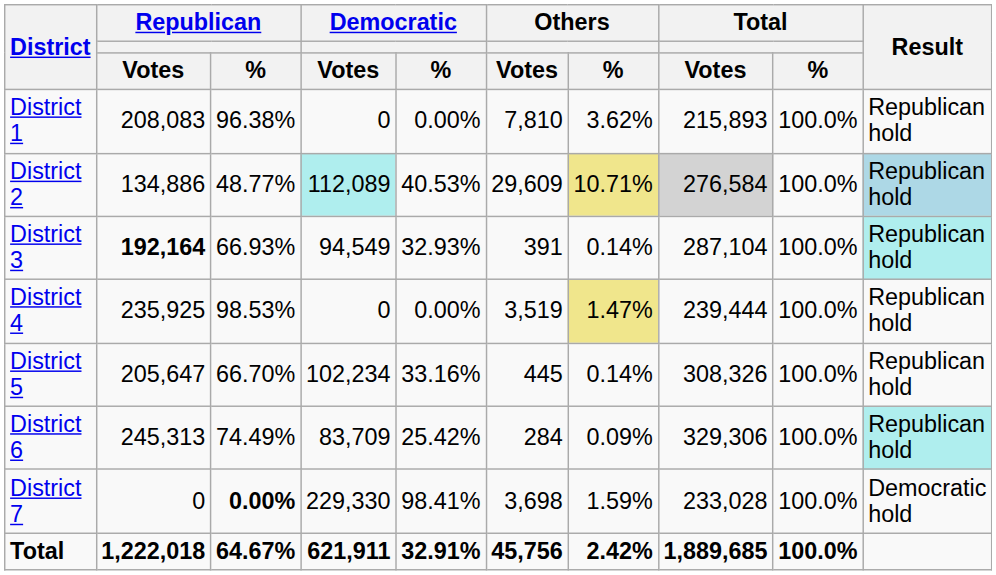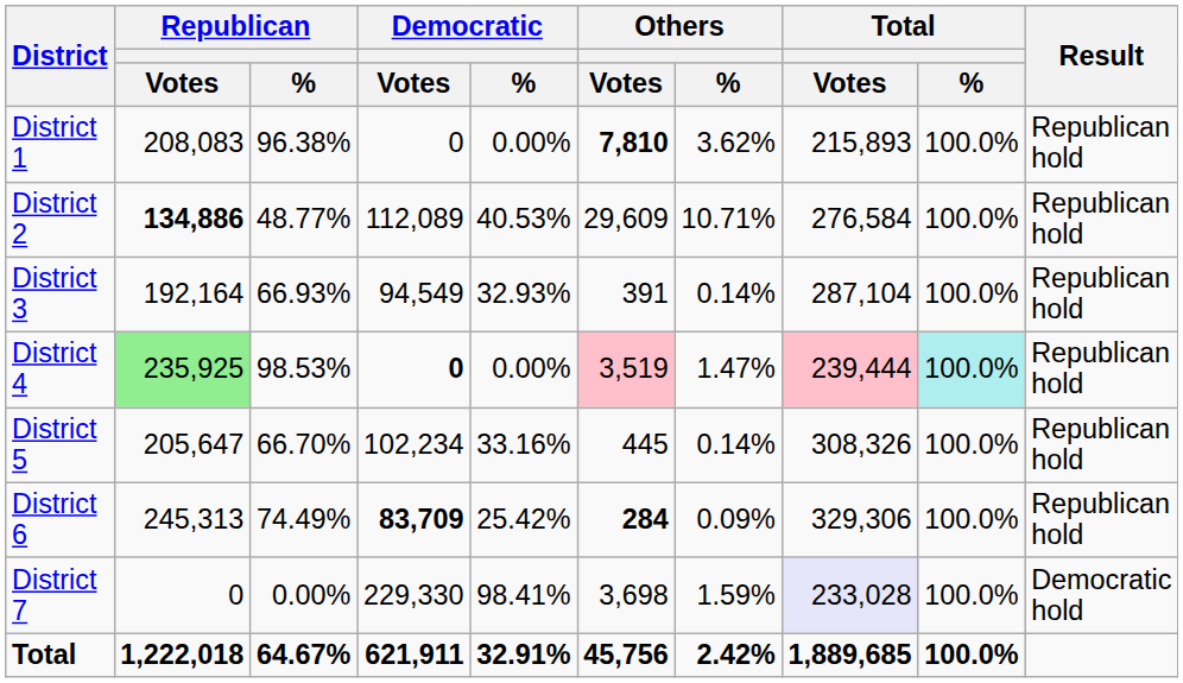District 1 | Others / Votes: normal -> bold
District 2 | Republican / Votes: normal -> bold
District 2 | Democratic / Votes: paleturquoise background -> no background
District 2 | Others / %: khaki background -> no background
District 2 | Total / Votes: lightgrey background -> no background
District 2 | Result: lightblue background -> no background
District 3 | Republican / Votes: bold -> normal
District 3 | Result: paleturquoise background -> no background
District 4 | Republican / Votes: no background -> lightgreen background
District 4 | Democratic / Votes: normal -> bold
District 4 | Others / Votes: no background -> pink background
District 4 | Others / %: khaki background -> no background
District 4 | Total / Votes: no background -> pink background
District 4 | Total / %: no background -> paleturquoise background
District 6 | Democratic / Votes: normal -> bold
District 6 | Others / Votes: normal -> bold
District 6 | Result: paleturquoise background -> no background
District 7 | Republican / %: bold -> normal
District 7 | Total / Votes: no background -> lavender background
